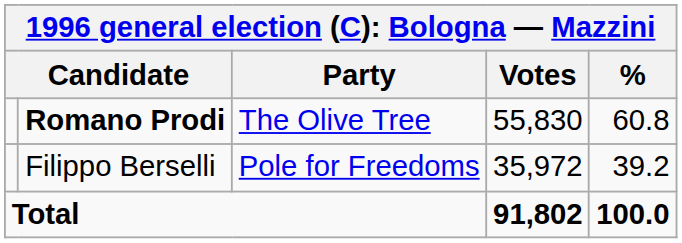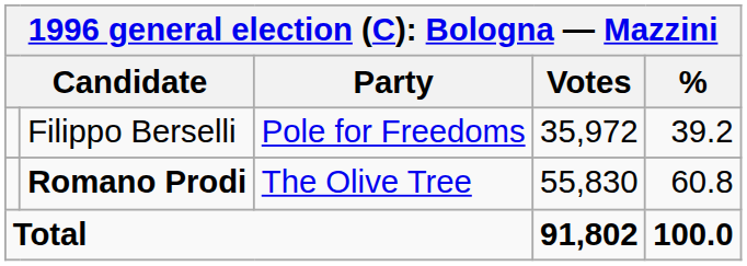rows swapped: Romano Prodi <-> Filippo Berselli
